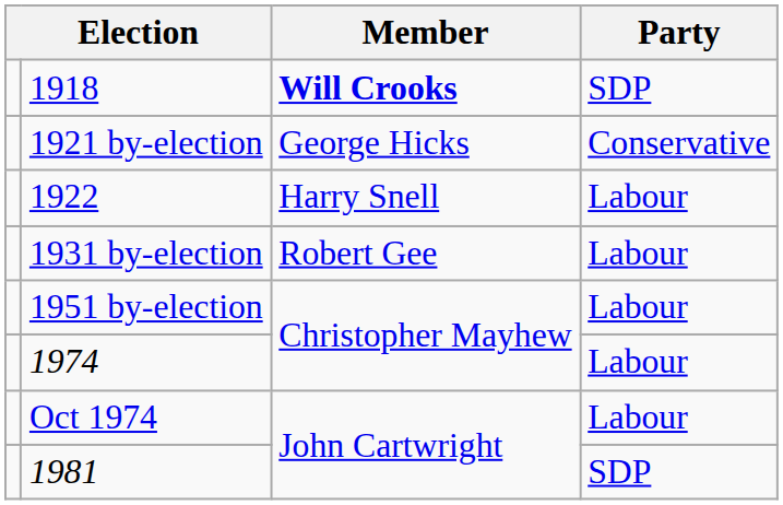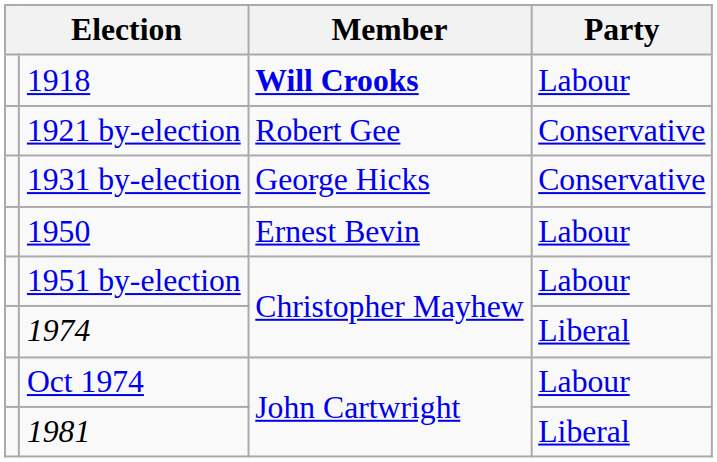1918 | Party: SDP -> Labour
1921 by-election | Member: George Hicks -> Robert Gee
- row: 1922 | Harry Snell | Labour
1931 by-election | Member: Robert Gee -> George Hicks
1931 by-election | Party: Labour -> Conservative
+ row: 1950 | Ernest Bevin | Labour
1974 | Party: Labour -> Liberal
1981 | Party: SDP -> Liberal
